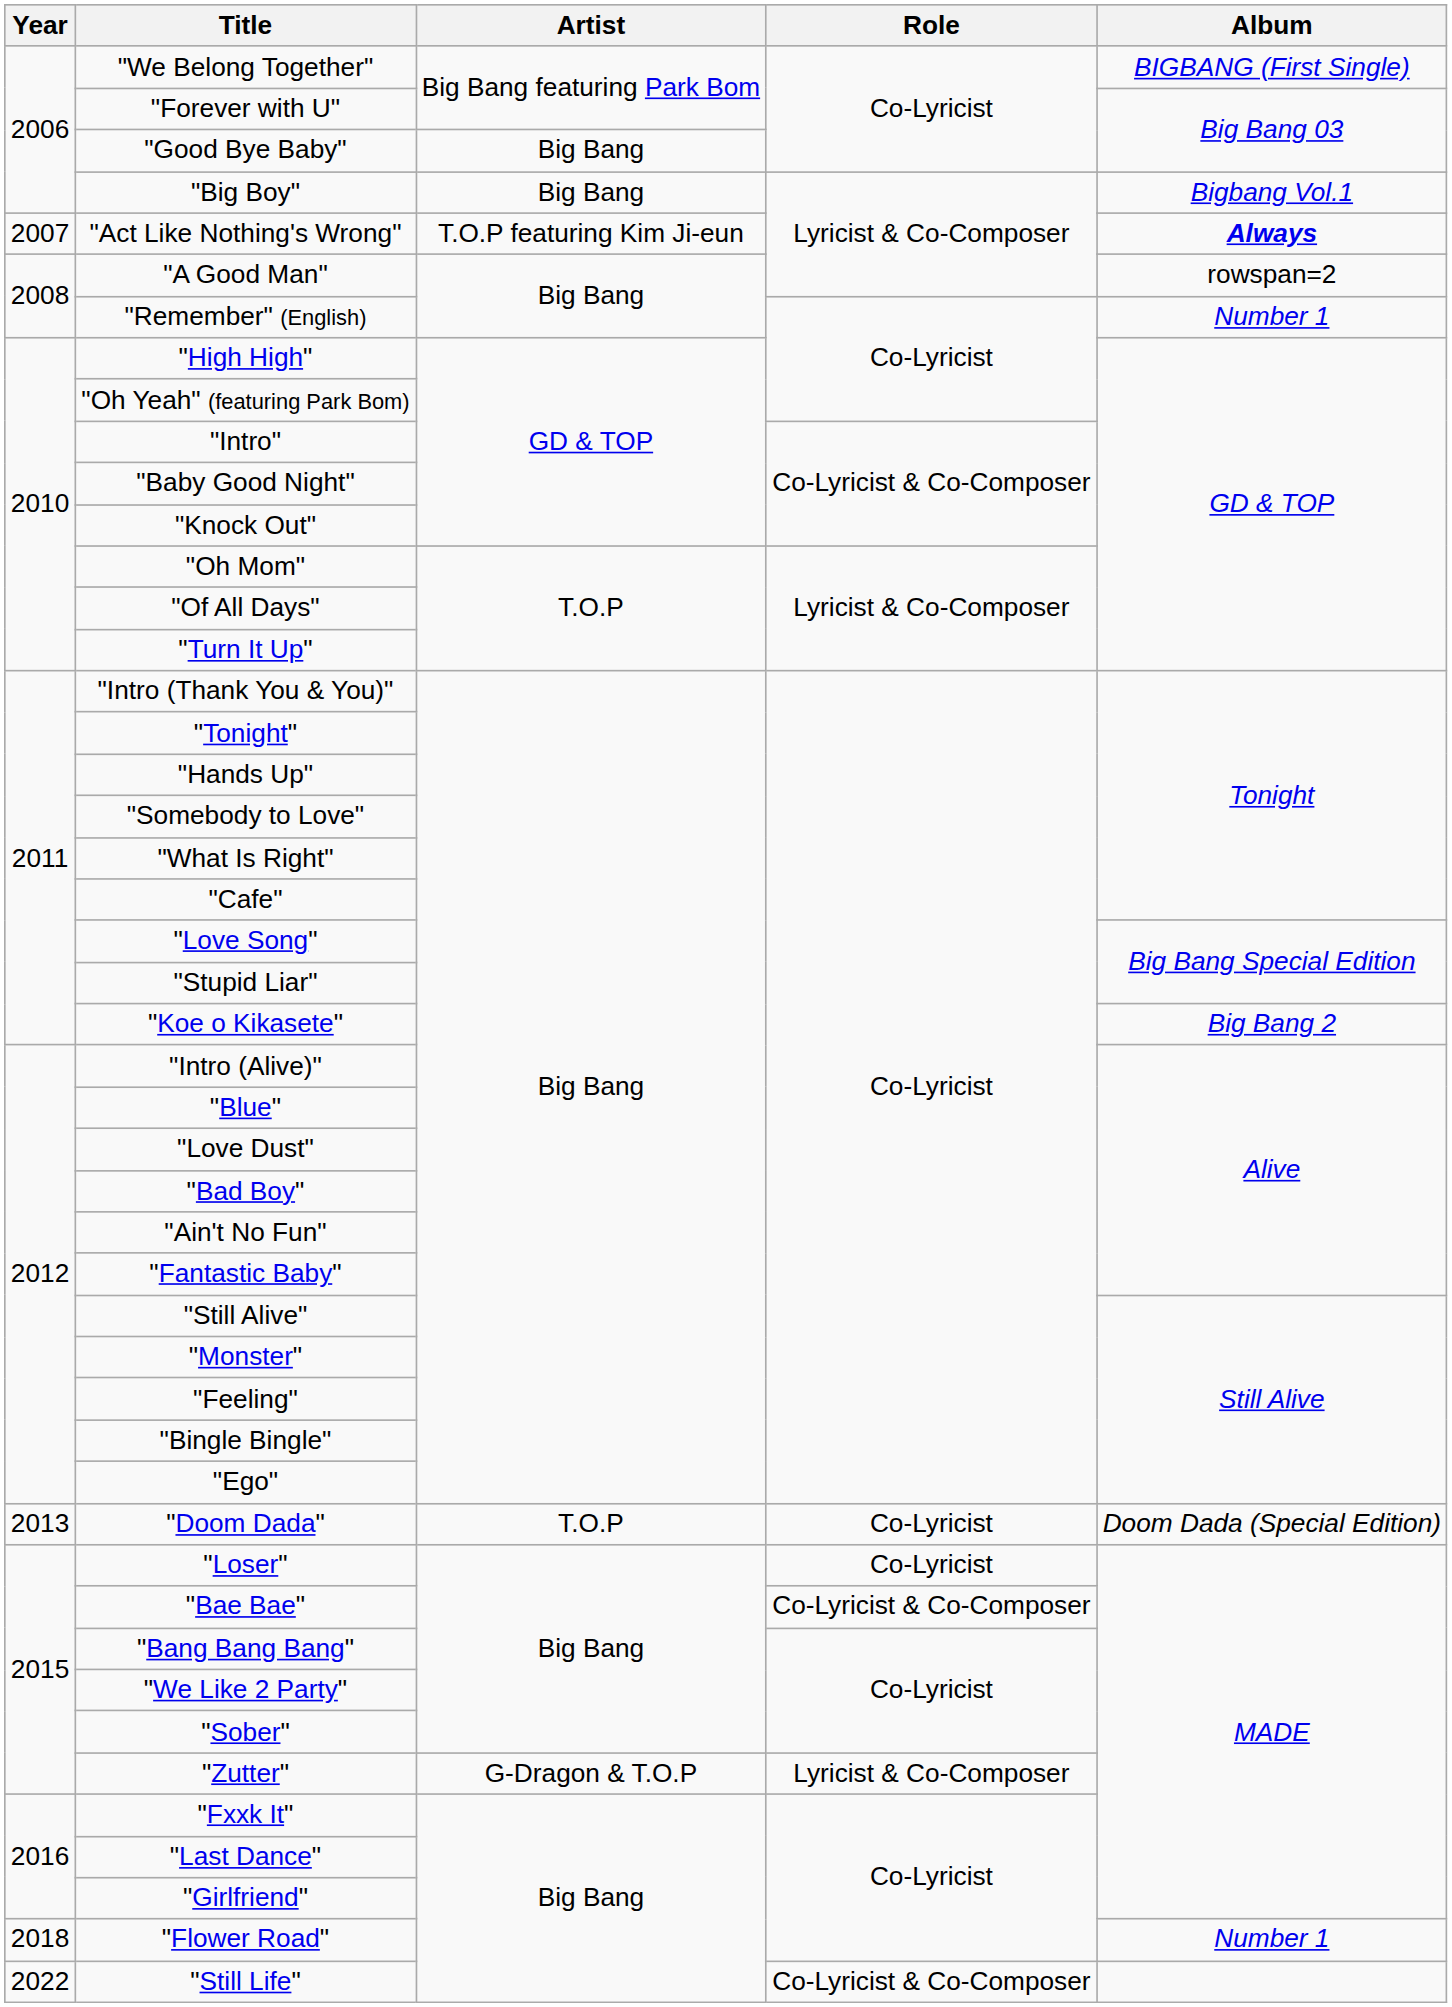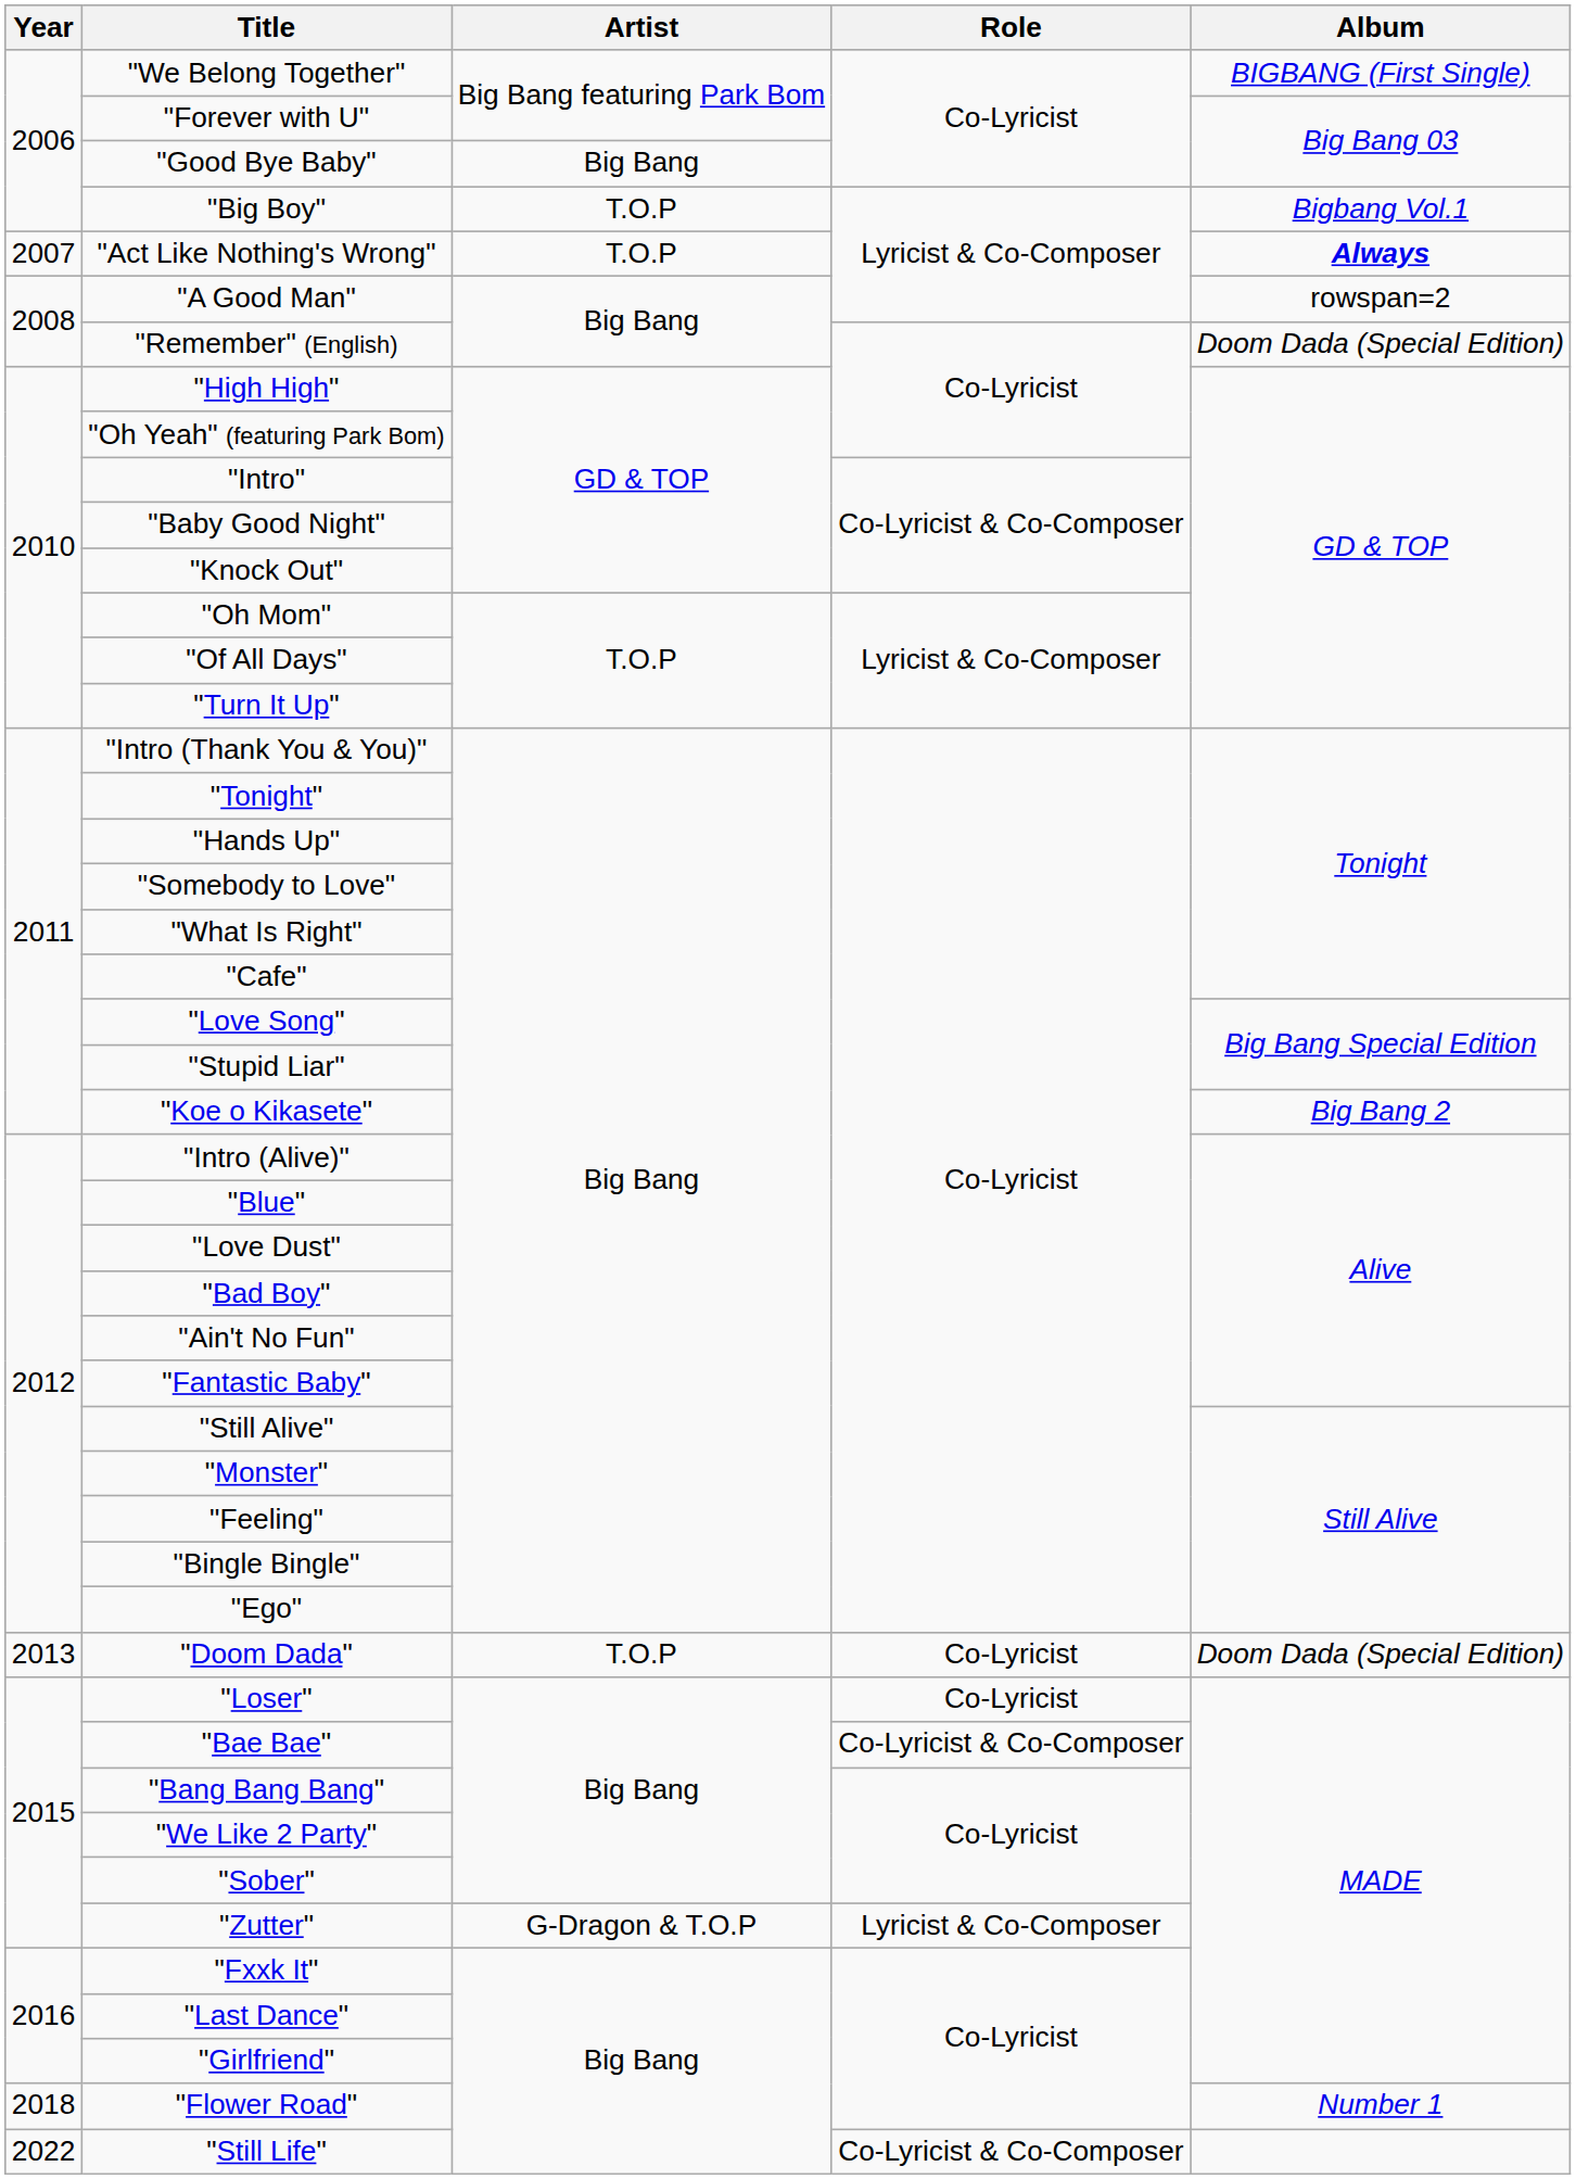"Big Boy" | Artist: Big Bang -> T.O.P
"Act Like Nothing's Wrong" | Artist: T.O.P featuring Kim Ji-eun -> T.O.P
"Remember" (English) | Album: Number 1 -> Doom Dada (Special Edition)
